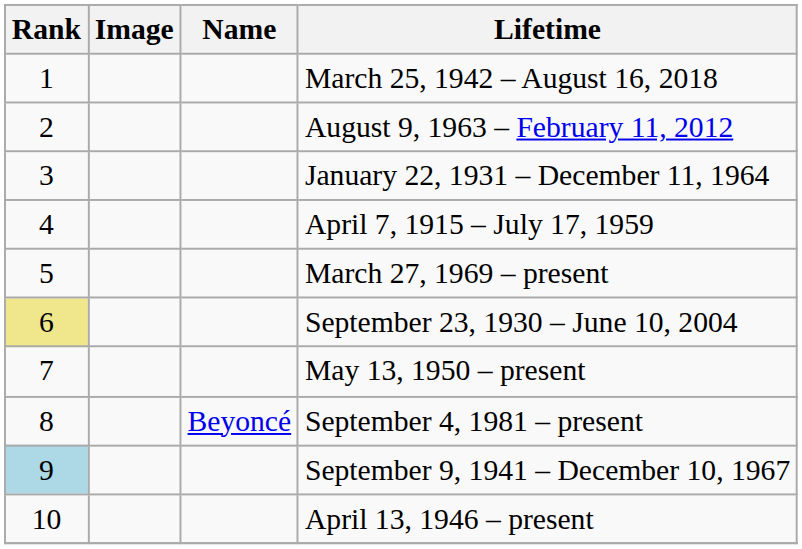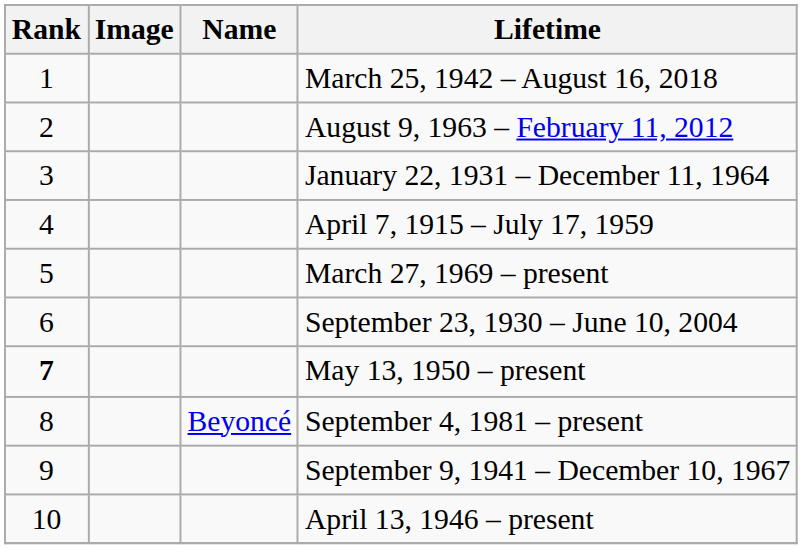September 23, 1930 – June 10, 2004 | Rank: khaki background -> no background
May 13, 1950 – present | Rank: normal -> bold
September 9, 1941 – December 10, 1967 | Rank: lightblue background -> no background
